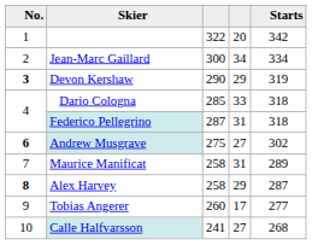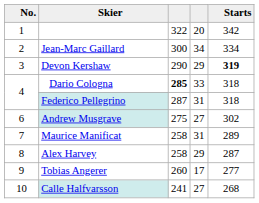Devon Kershaw | No.: bold -> normal
Devon Kershaw | Starts: normal -> bold
Dario Cologna | column 3: normal -> bold
Andrew Musgrave | No.: bold -> normal
Alex Harvey | No.: bold -> normal
